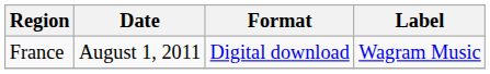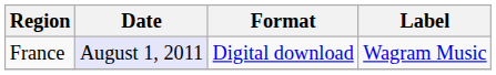France | Date: no background -> lavender background
